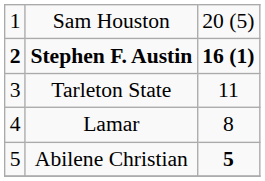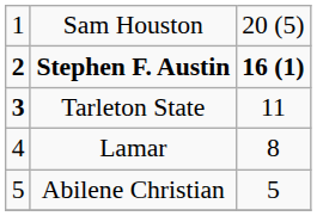Tarleton State | column 1: normal -> bold
Abilene Christian | column 3: bold -> normal
